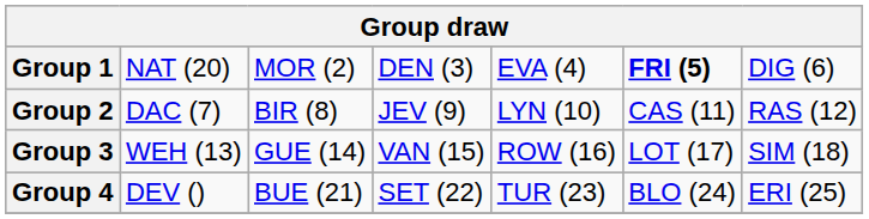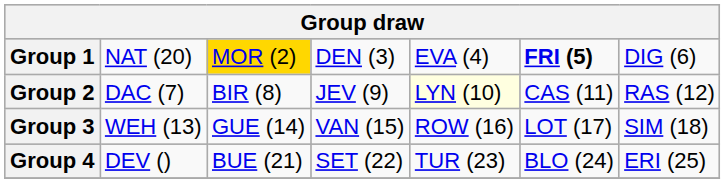Group 1 | column 3: no background -> gold background
Group 2 | column 5: no background -> lightyellow background
